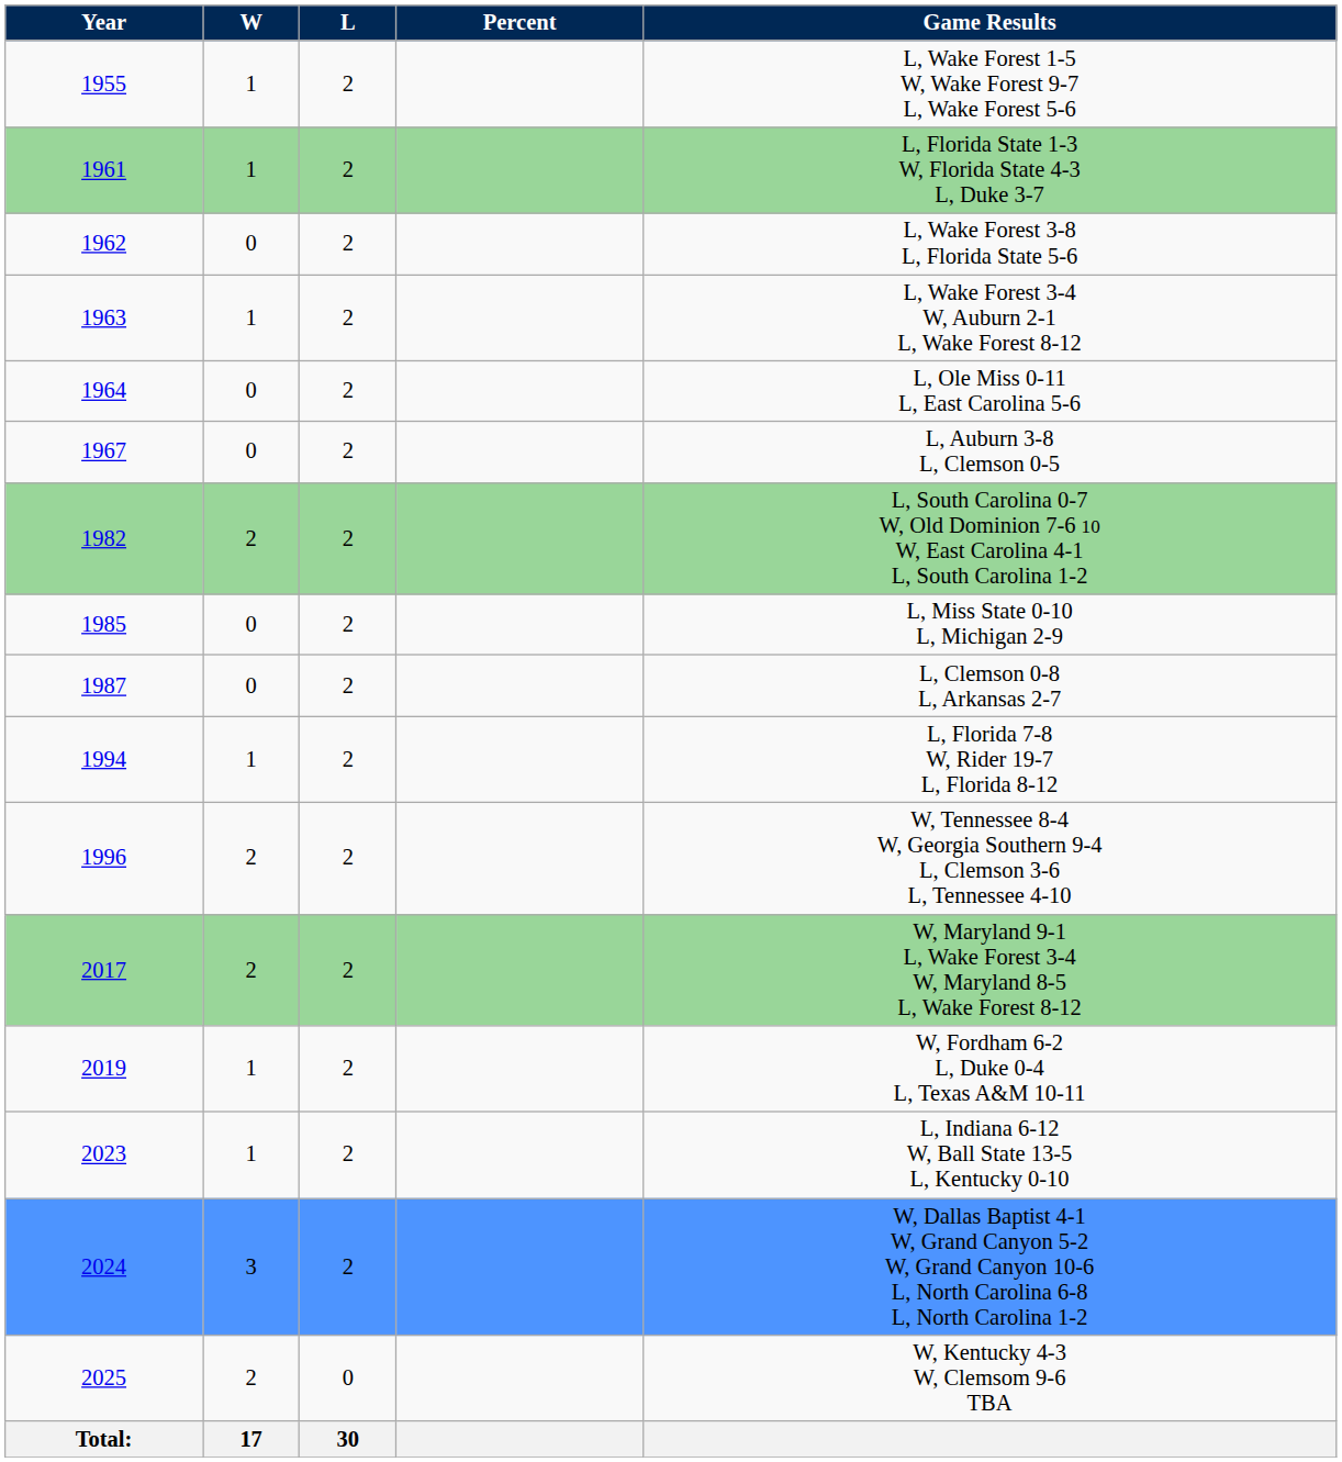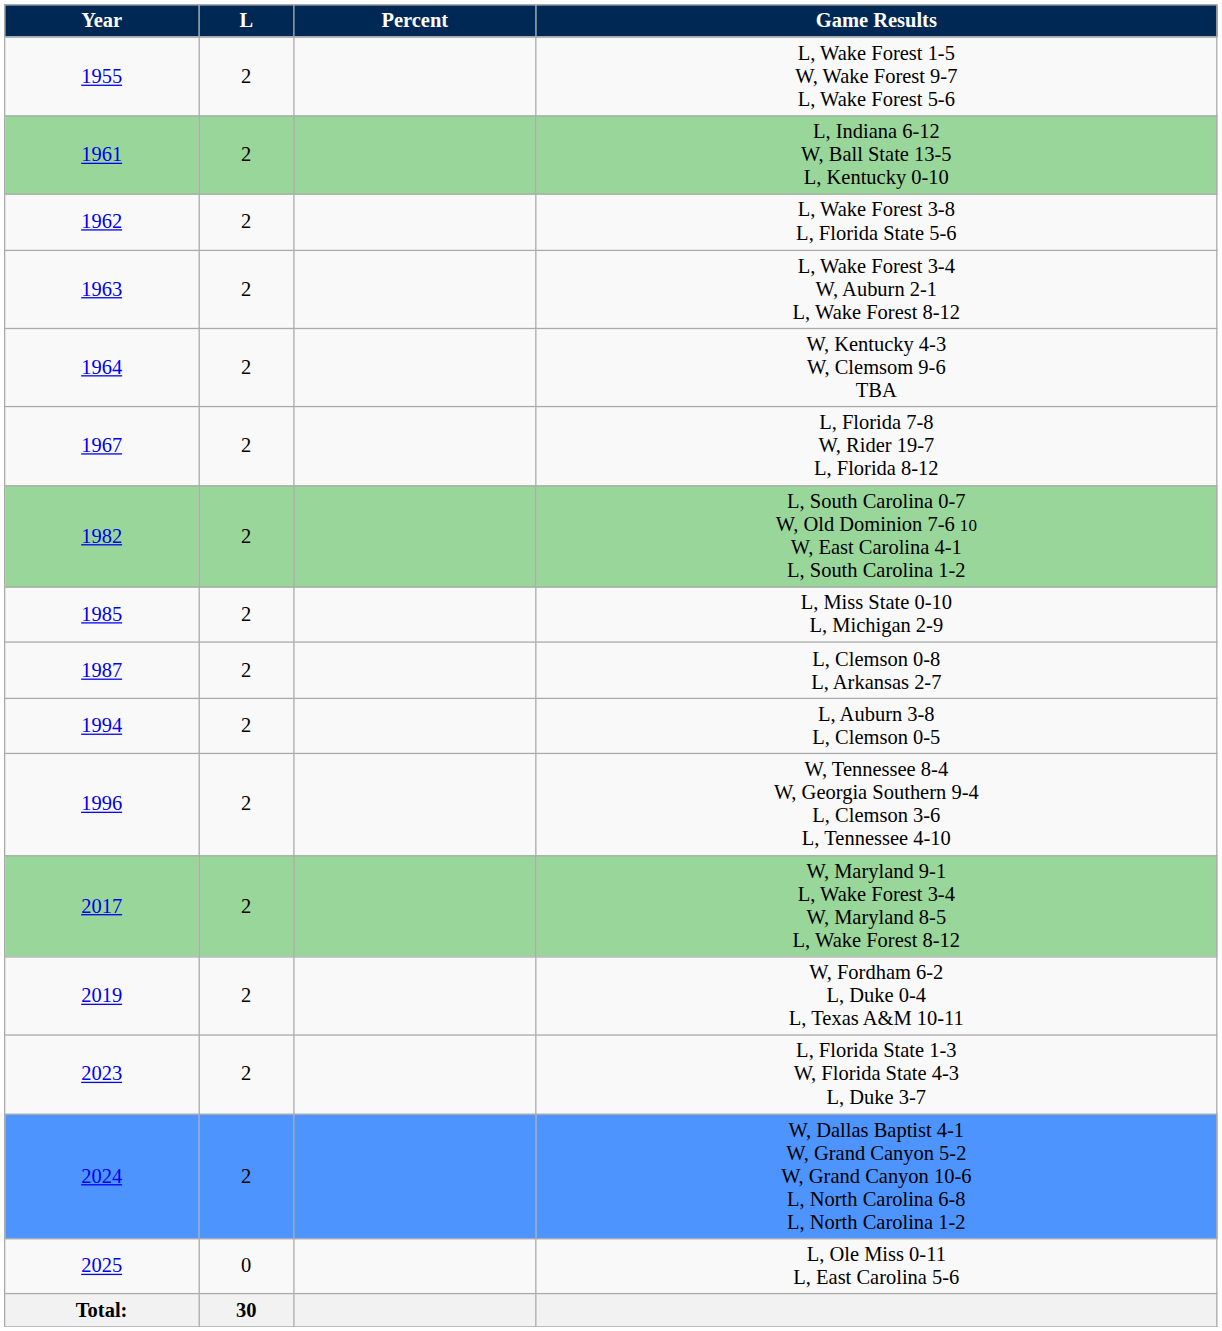- column: W | 1 | 1 | 0 | 1 | 0 | 0 | 2 | 0 | 0 | 1 | 2 | 2 | 1 | 1 | 3 | 2 | 17
1961 | Game Results: L, Florida State 1-3 W, Florida State 4-3 L, Duke 3-7 -> L, Indiana 6-12 W, Ball State 13-5 L, Kentucky 0-10
1964 | Game Results: L, Ole Miss 0-11 L, East Carolina 5-6 -> W, Kentucky 4-3 W, Clemsom 9-6 TBA
1967 | Game Results: L, Auburn 3-8 L, Clemson 0-5 -> L, Florida 7-8 W, Rider 19-7 L, Florida 8-12
1994 | Game Results: L, Florida 7-8 W, Rider 19-7 L, Florida 8-12 -> L, Auburn 3-8 L, Clemson 0-5
2023 | Game Results: L, Indiana 6-12 W, Ball State 13-5 L, Kentucky 0-10 -> L, Florida State 1-3 W, Florida State 4-3 L, Duke 3-7
2025 | Game Results: W, Kentucky 4-3 W, Clemsom 9-6 TBA -> L, Ole Miss 0-11 L, East Carolina 5-6
